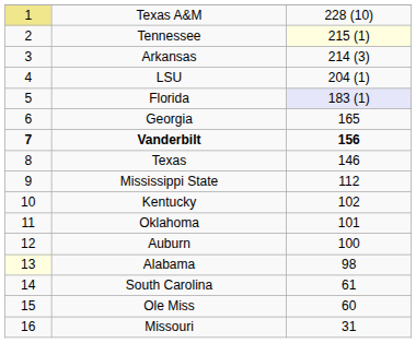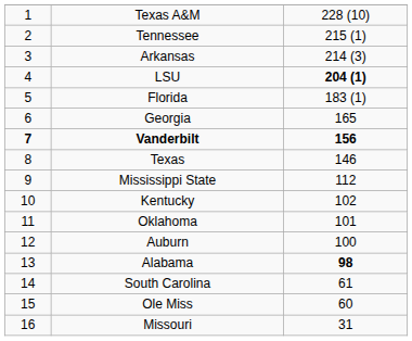Texas A&M | column 1: khaki background -> no background
Tennessee | column 3: lightyellow background -> no background
LSU | column 3: normal -> bold
Florida | column 3: lavender background -> no background
Alabama | column 1: lightyellow background -> no background
Alabama | column 3: normal -> bold
